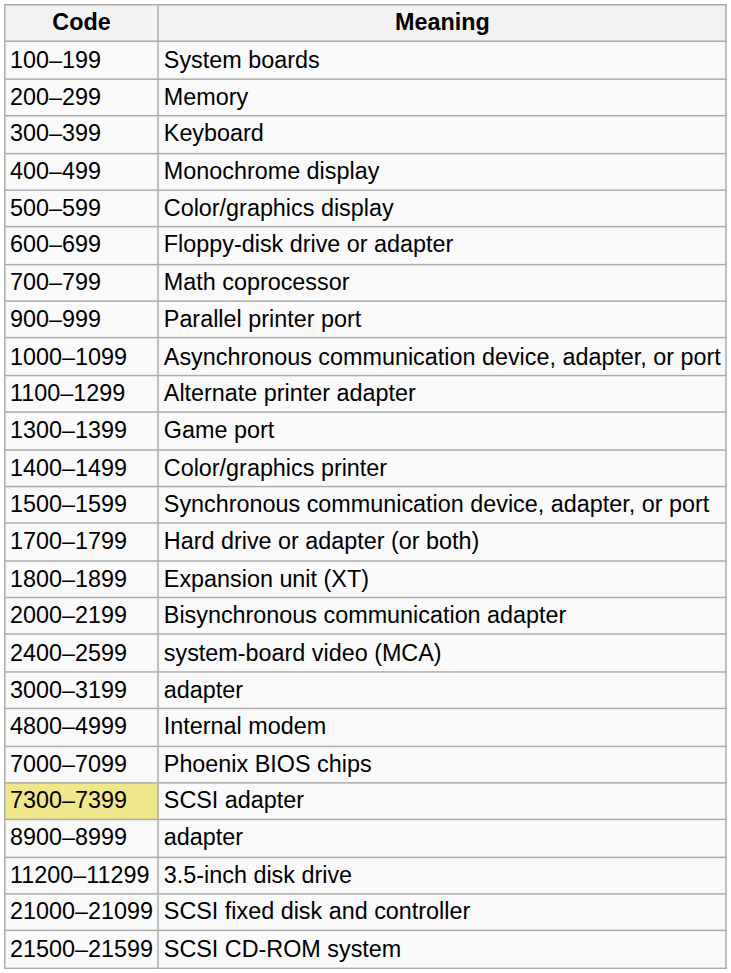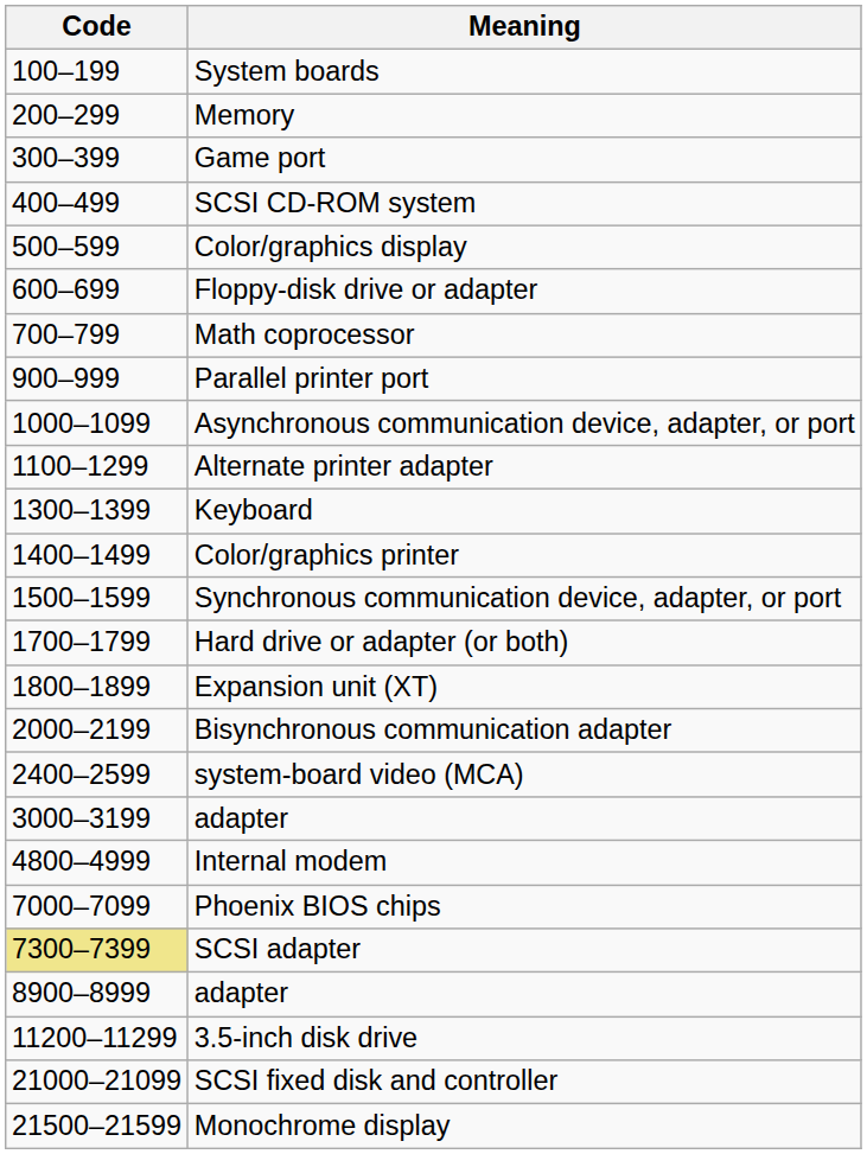row 4 | Meaning: Keyboard -> Game port
row 5 | Meaning: Monochrome display -> SCSI CD-ROM system
row 12 | Meaning: Game port -> Keyboard
row 26 | Meaning: SCSI CD-ROM system -> Monochrome display
